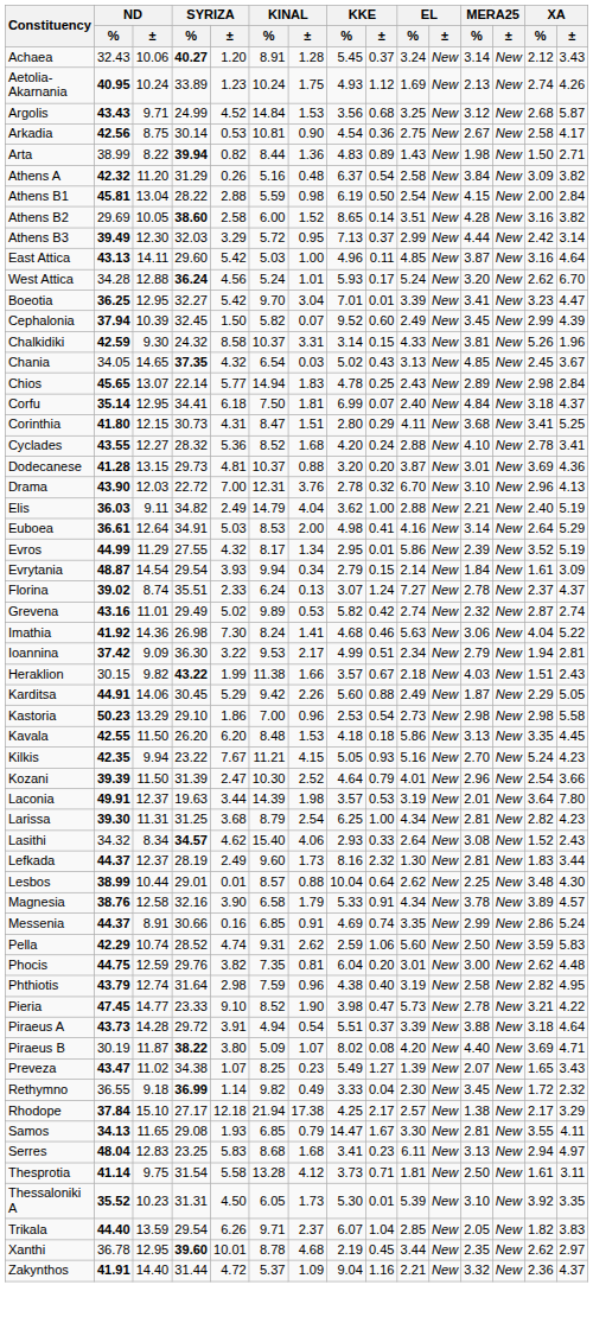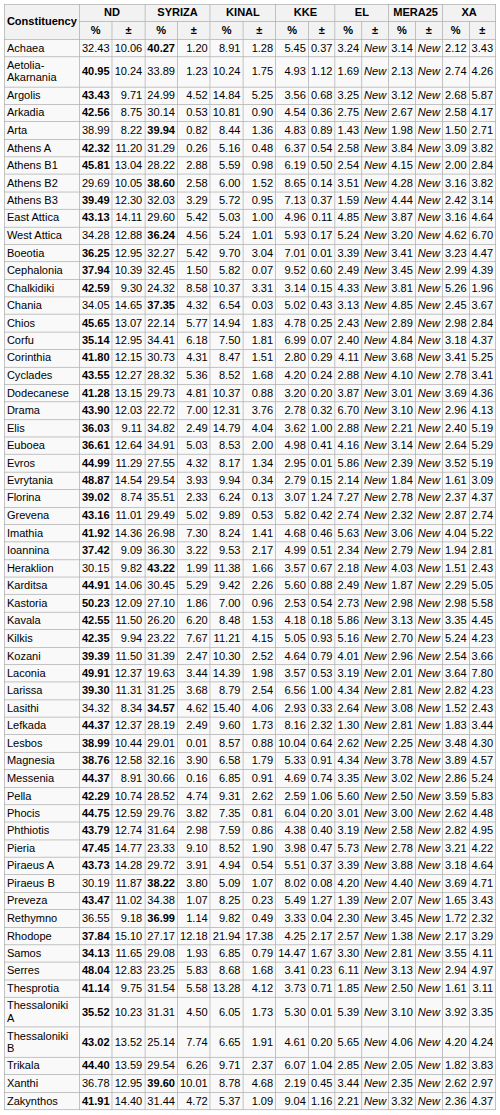Argolis | KINAL / ±: 1.53 -> 5.25
Athens B3 | EL / %: 2.99 -> 1.59
West Attica | XA / %: 2.62 -> 4.62
Kastoria | ND / ±: 13.29 -> 12.09
Kastoria | SYRIZA / %: 29.10 -> 27.10
Larissa | KKE / %: 6.25 -> 6.56
Messenia | MERA25 / %: 2.99 -> 3.02
Phthiotis | KINAL / ±: 0.96 -> 0.86
Thesprotia | EL / %: 1.81 -> 1.85
+ row: Thessaloniki B | 43.02 | 13.52 | 25.14 | 7.74 | 6.65 | 1.91 | 4.61 | 0.20 | 5.65 | New | 4.06 | New | 4.20 | 4.24
